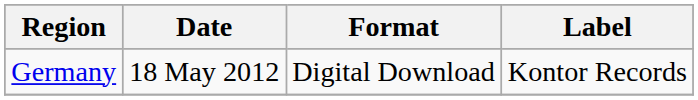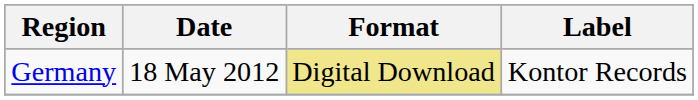Germany | Format: no background -> khaki background
